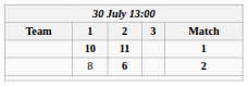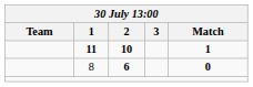row 3 | 1: 10 -> 11
row 3 | 2: 11 -> 10
row 4 | Match: 2 -> 0
